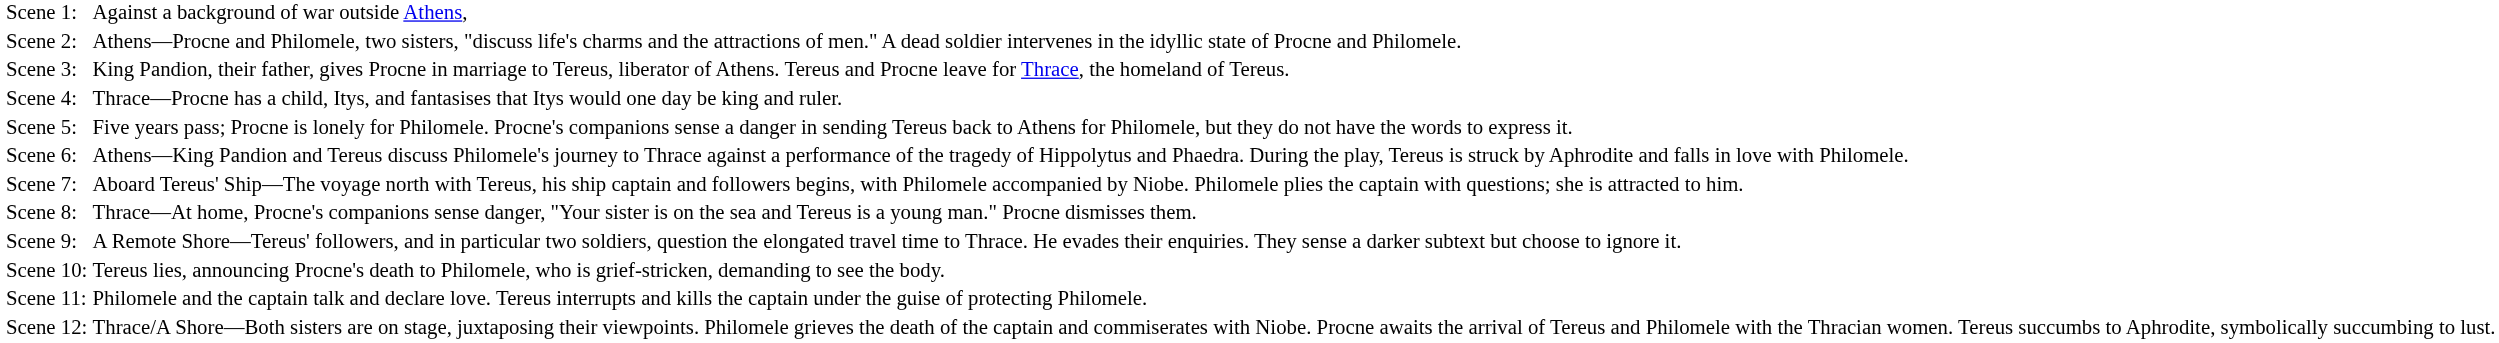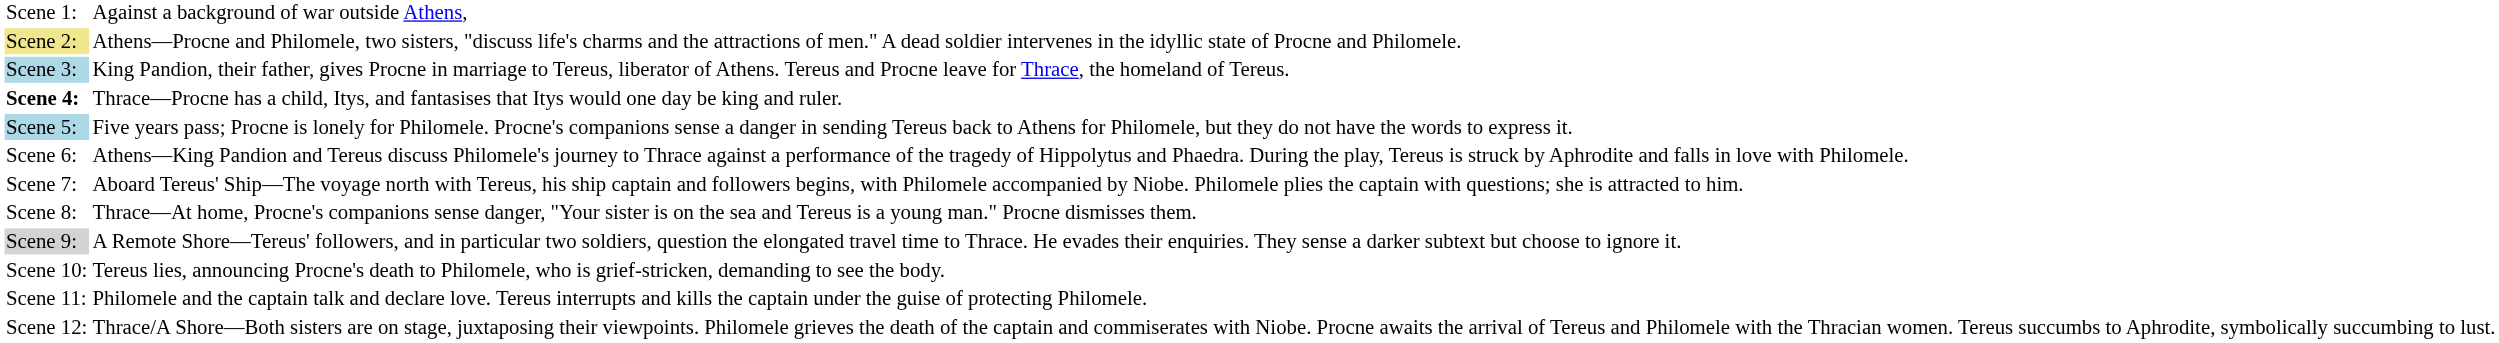Scene 2: | column 1: no background -> khaki background
Scene 3: | column 1: no background -> lightblue background
Scene 4: | column 1: normal -> bold
Scene 5: | column 1: no background -> lightblue background
Scene 9: | column 1: no background -> lightgrey background
